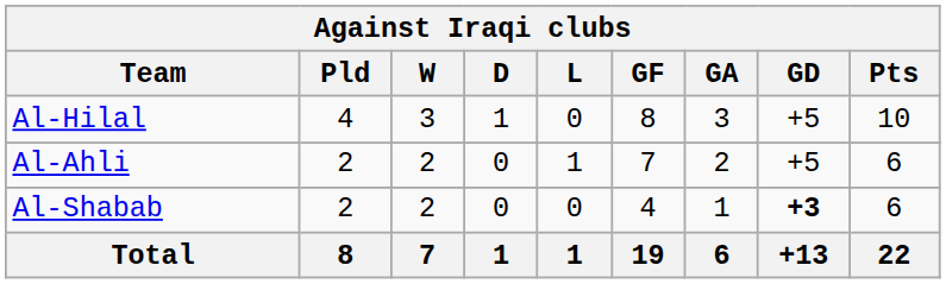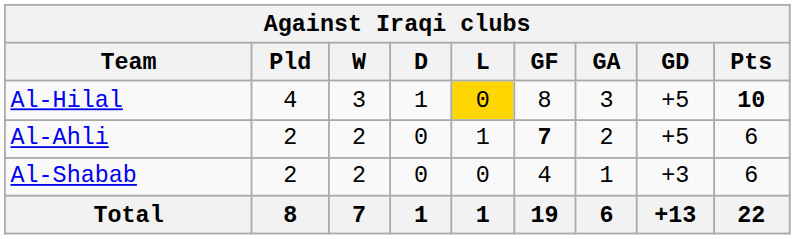Al-Hilal | L: no background -> gold background
Al-Hilal | Pts: normal -> bold
Al-Ahli | GF: normal -> bold
Al-Shabab | GD: bold -> normal
